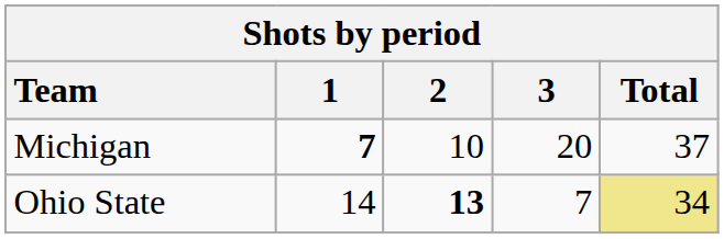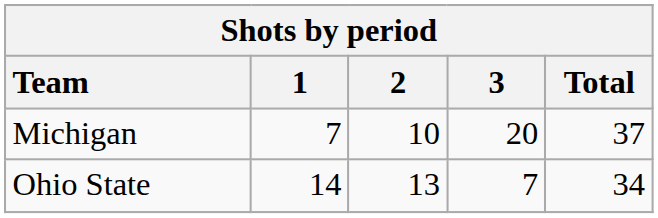Michigan | 1: bold -> normal
Ohio State | 2: bold -> normal
Ohio State | Total: khaki background -> no background
